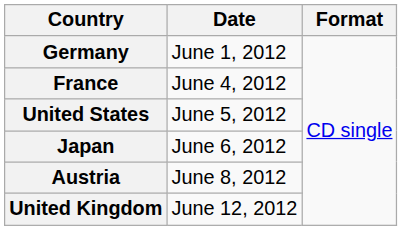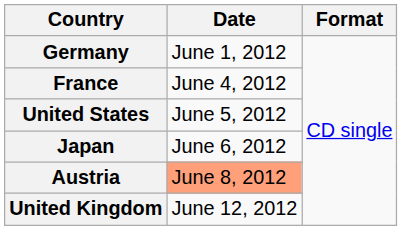Austria | Date: no background -> lightsalmon background
